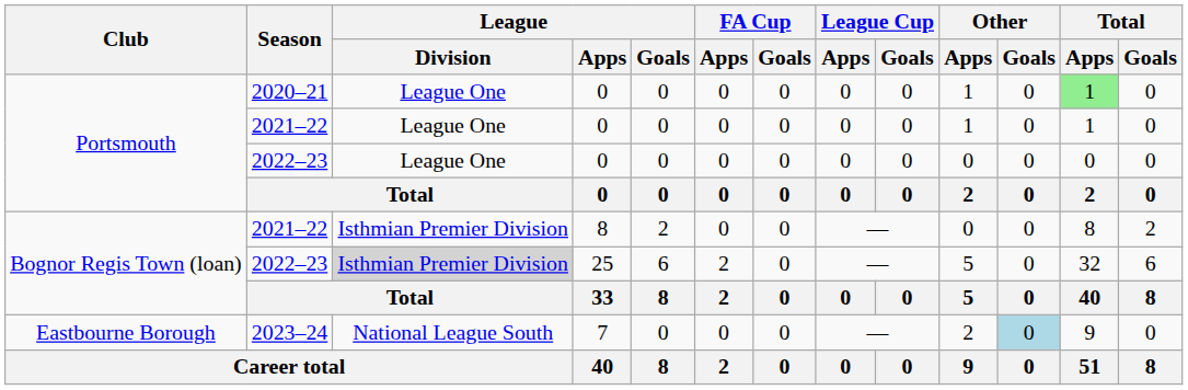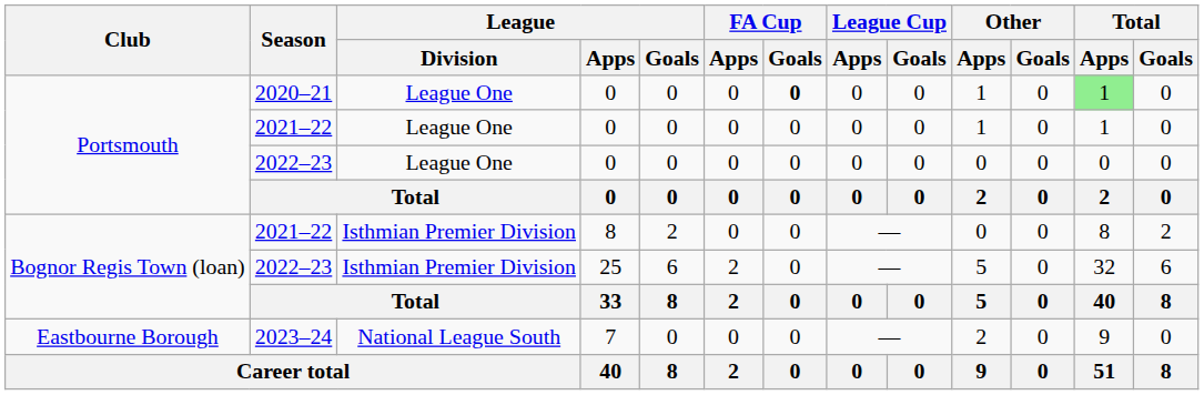2020–21 | FA Cup / Goals: normal -> bold
2022–23 / 25 | League / Division: lightgrey background -> no background
2023–24 | Other / Goals: lightblue background -> no background
